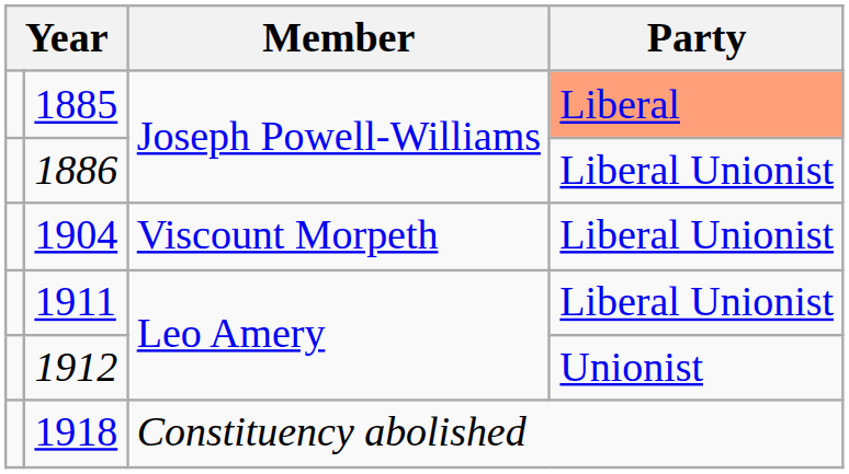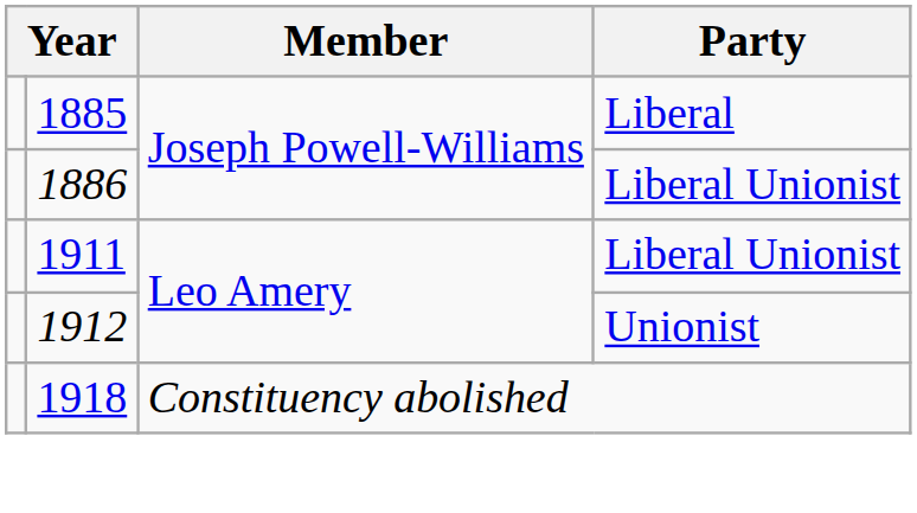1885 | Party: lightsalmon background -> no background
- row: 1904 | Viscount Morpeth | Liberal Unionist
